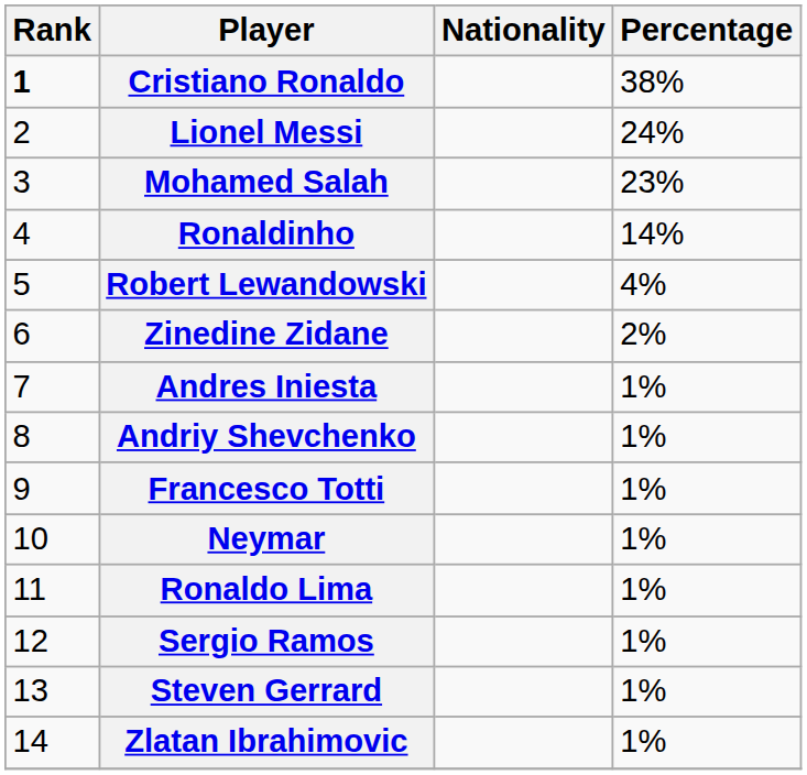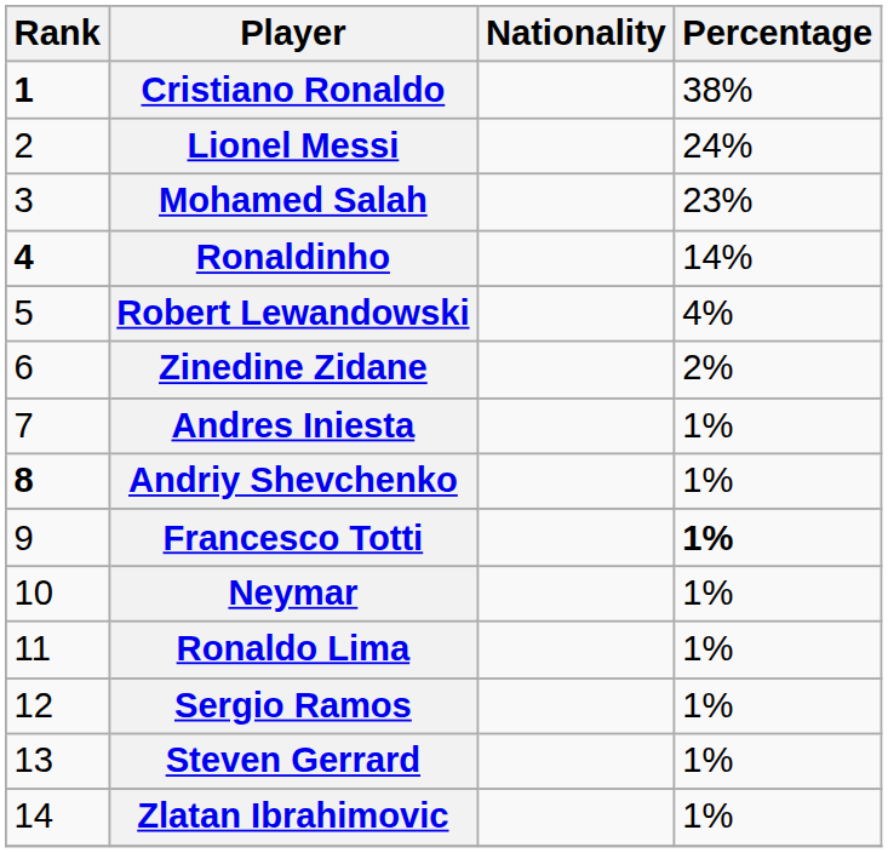Ronaldinho | Rank: normal -> bold
Andriy Shevchenko | Rank: normal -> bold
Francesco Totti | Percentage: normal -> bold
